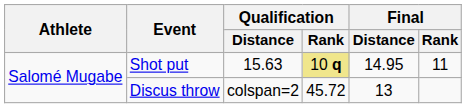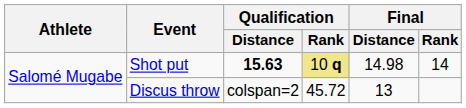Shot put | Qualification / Distance: normal -> bold
Shot put | Final / Distance: 14.95 -> 14.98
Shot put | Final / Rank: 11 -> 14
